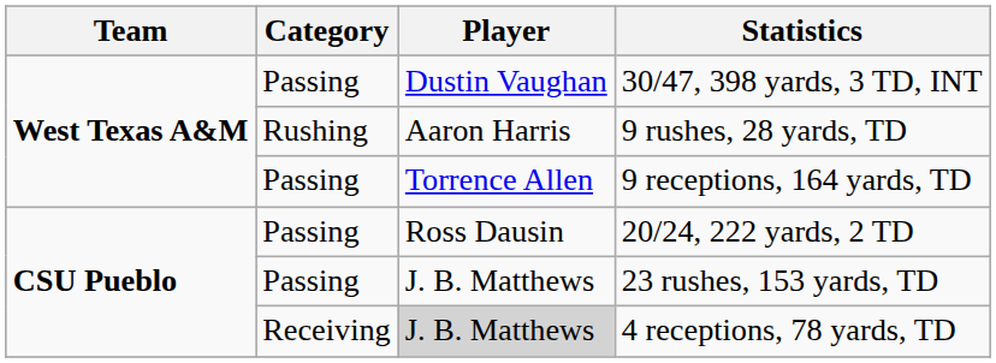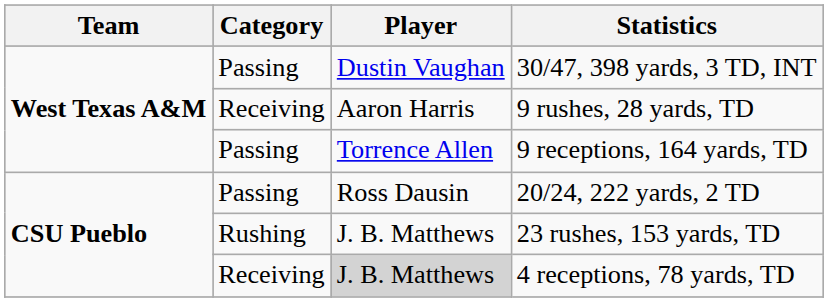9 rushes, 28 yards, TD | Category: Rushing -> Receiving
23 rushes, 153 yards, TD | Category: Passing -> Rushing
